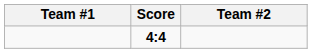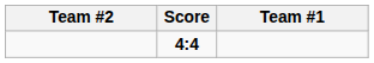columns swapped: Team #1 <-> Team #2
